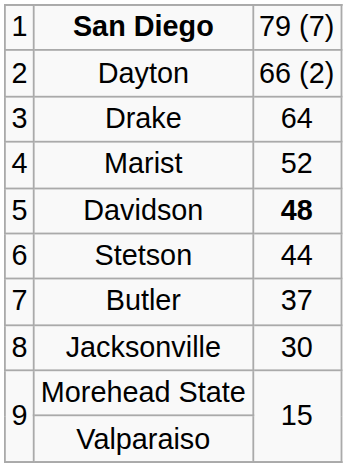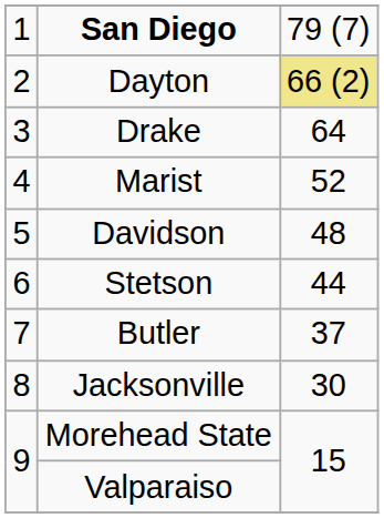Dayton | column 3: no background -> khaki background
Davidson | column 3: bold -> normal
